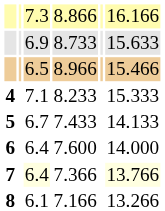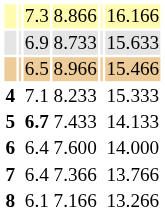7.433 | column 2: normal -> bold
7.366 | column 2: lightyellow background -> no background
7.366 | column 4: lightyellow background -> no background
